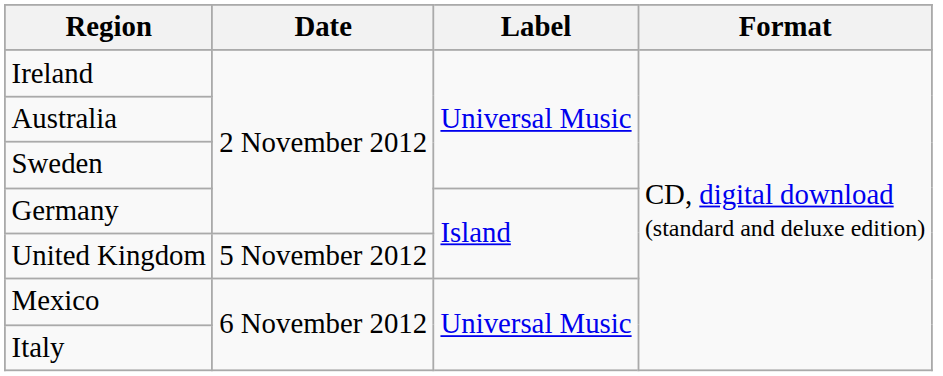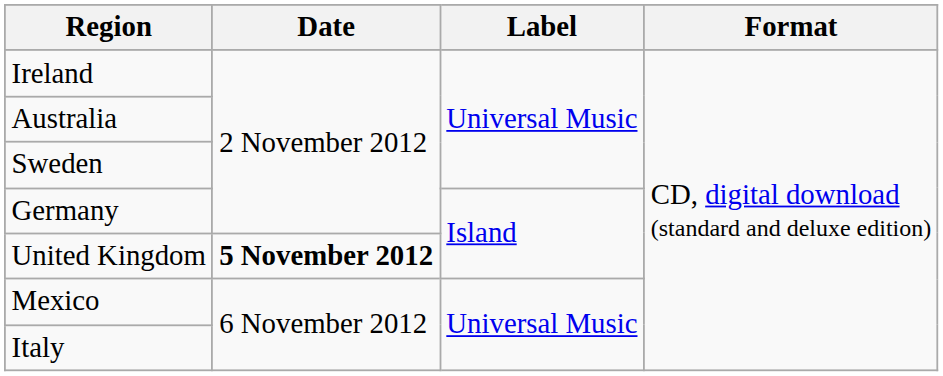United Kingdom | Date: normal -> bold
